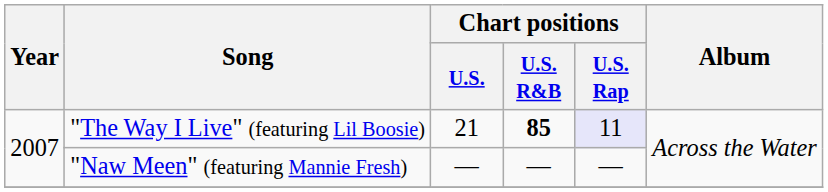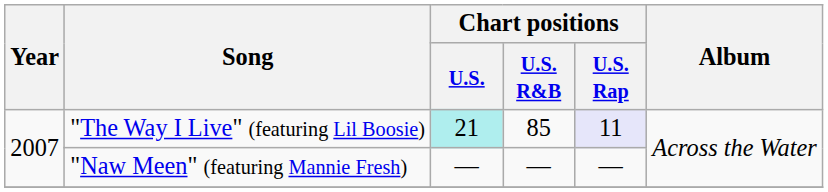"The Way I Live" (featuring Lil Boosie) | Chart positions / U.S.: no background -> paleturquoise background
"The Way I Live" (featuring Lil Boosie) | Chart positions / U.S. R&B: bold -> normal
